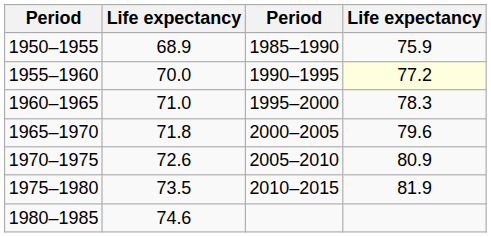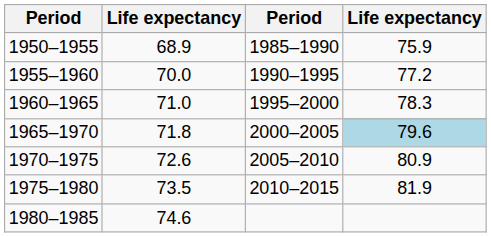1955–1960 | column 4: lightyellow background -> no background
1965–1970 | column 4: no background -> lightblue background
